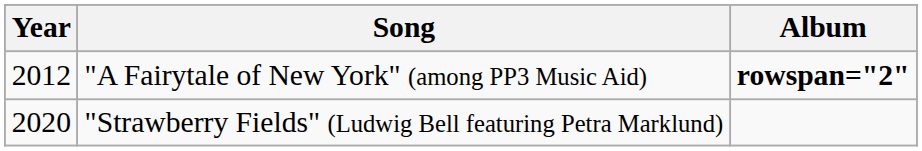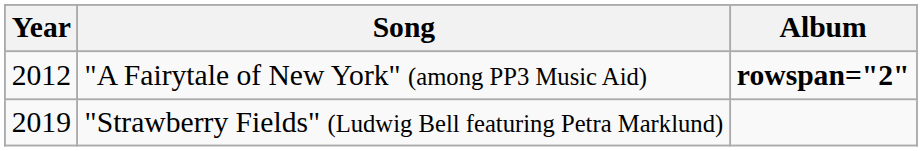"Strawberry Fields" (Ludwig Bell featuring Petra Marklund) | Year: 2020 -> 2019
